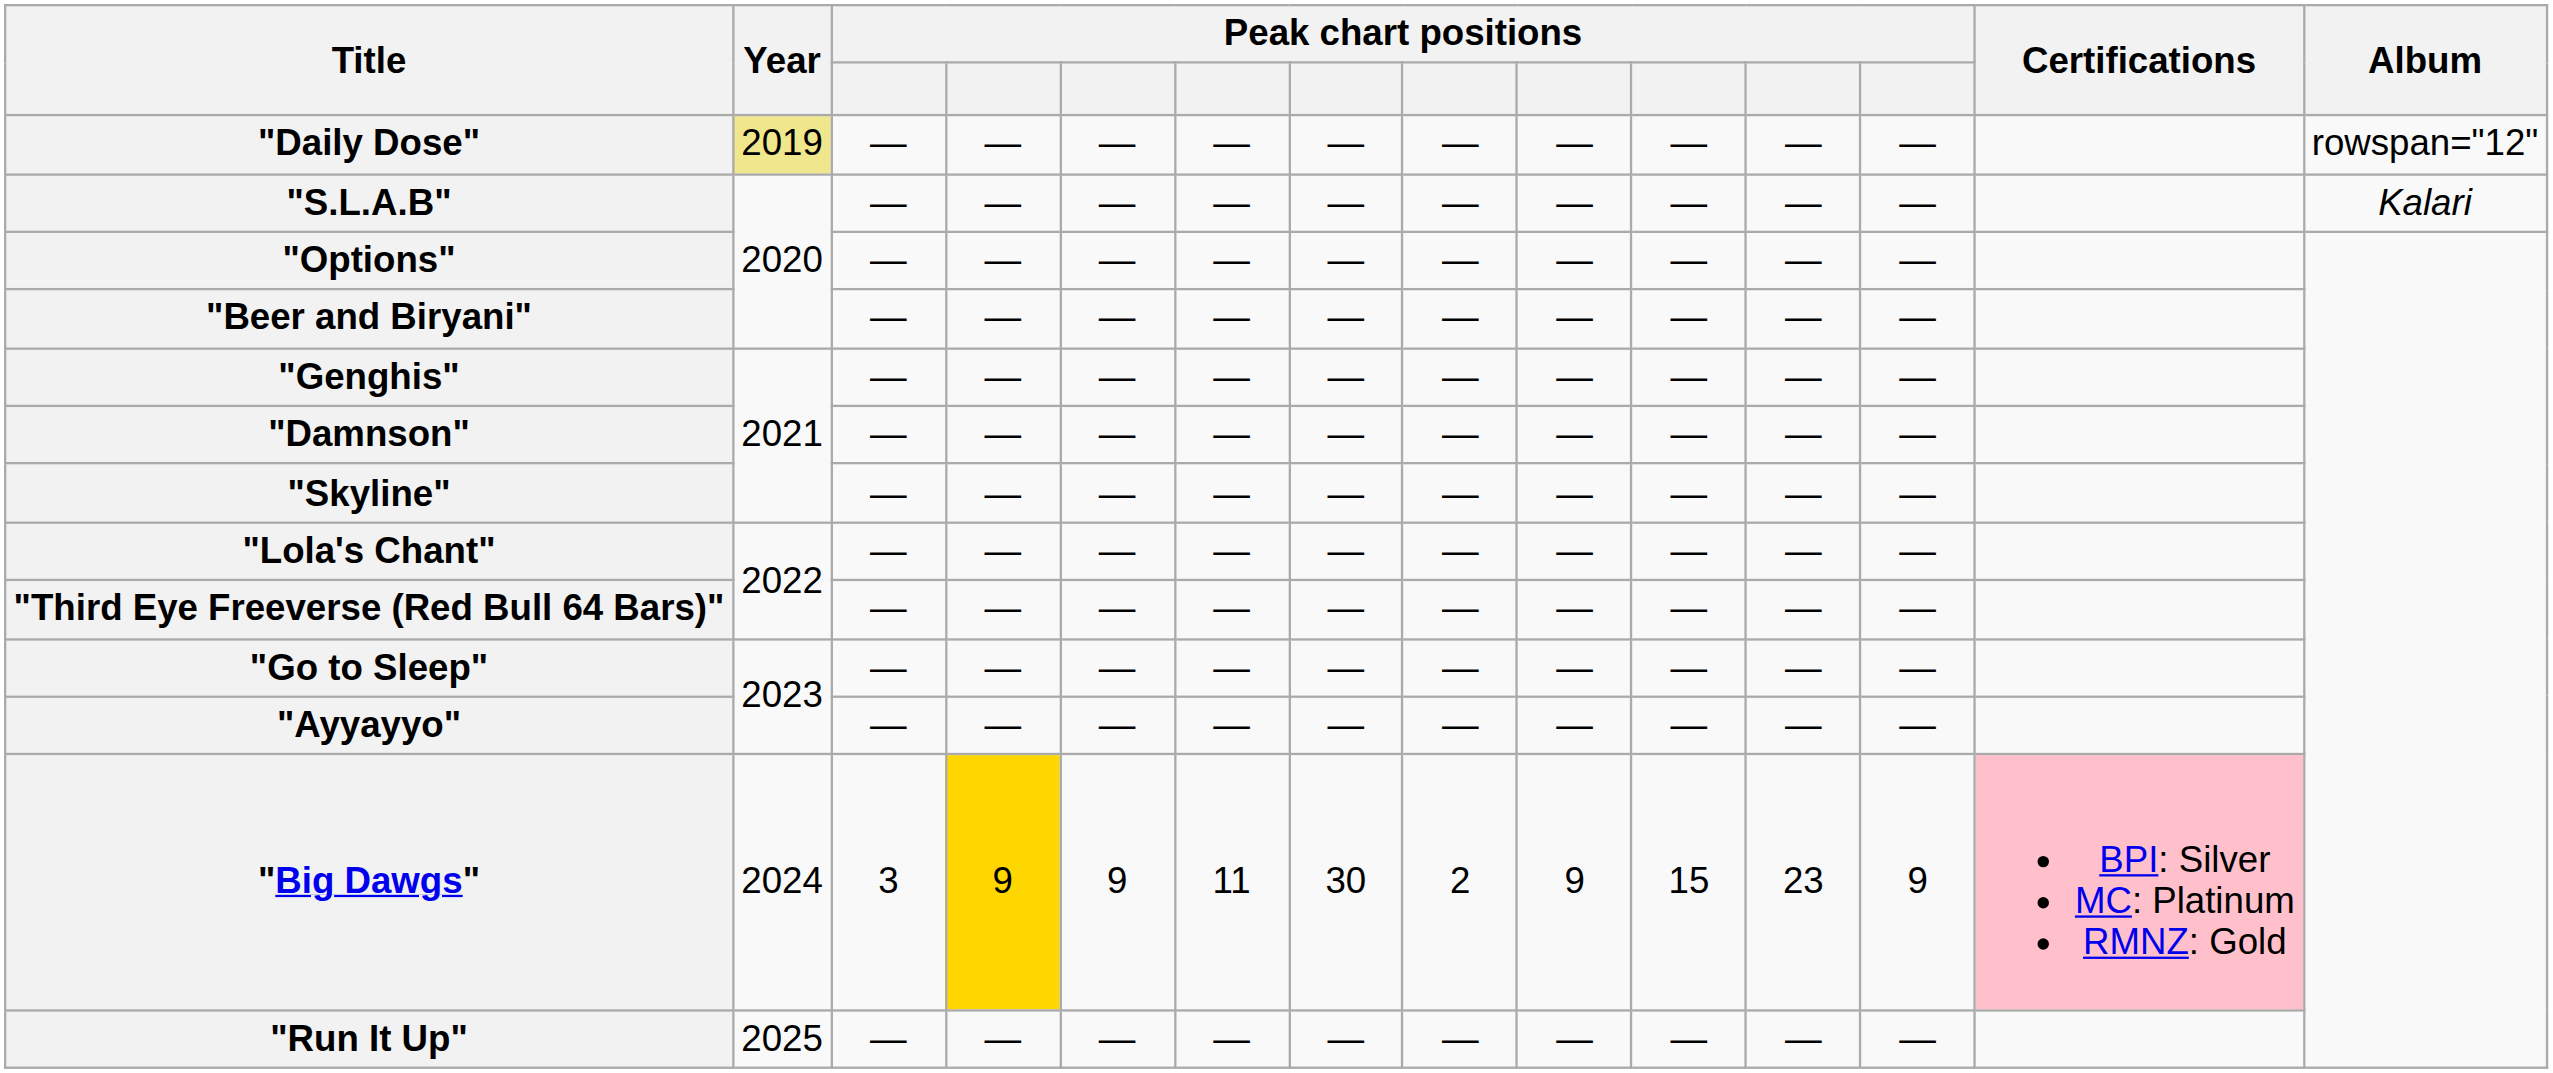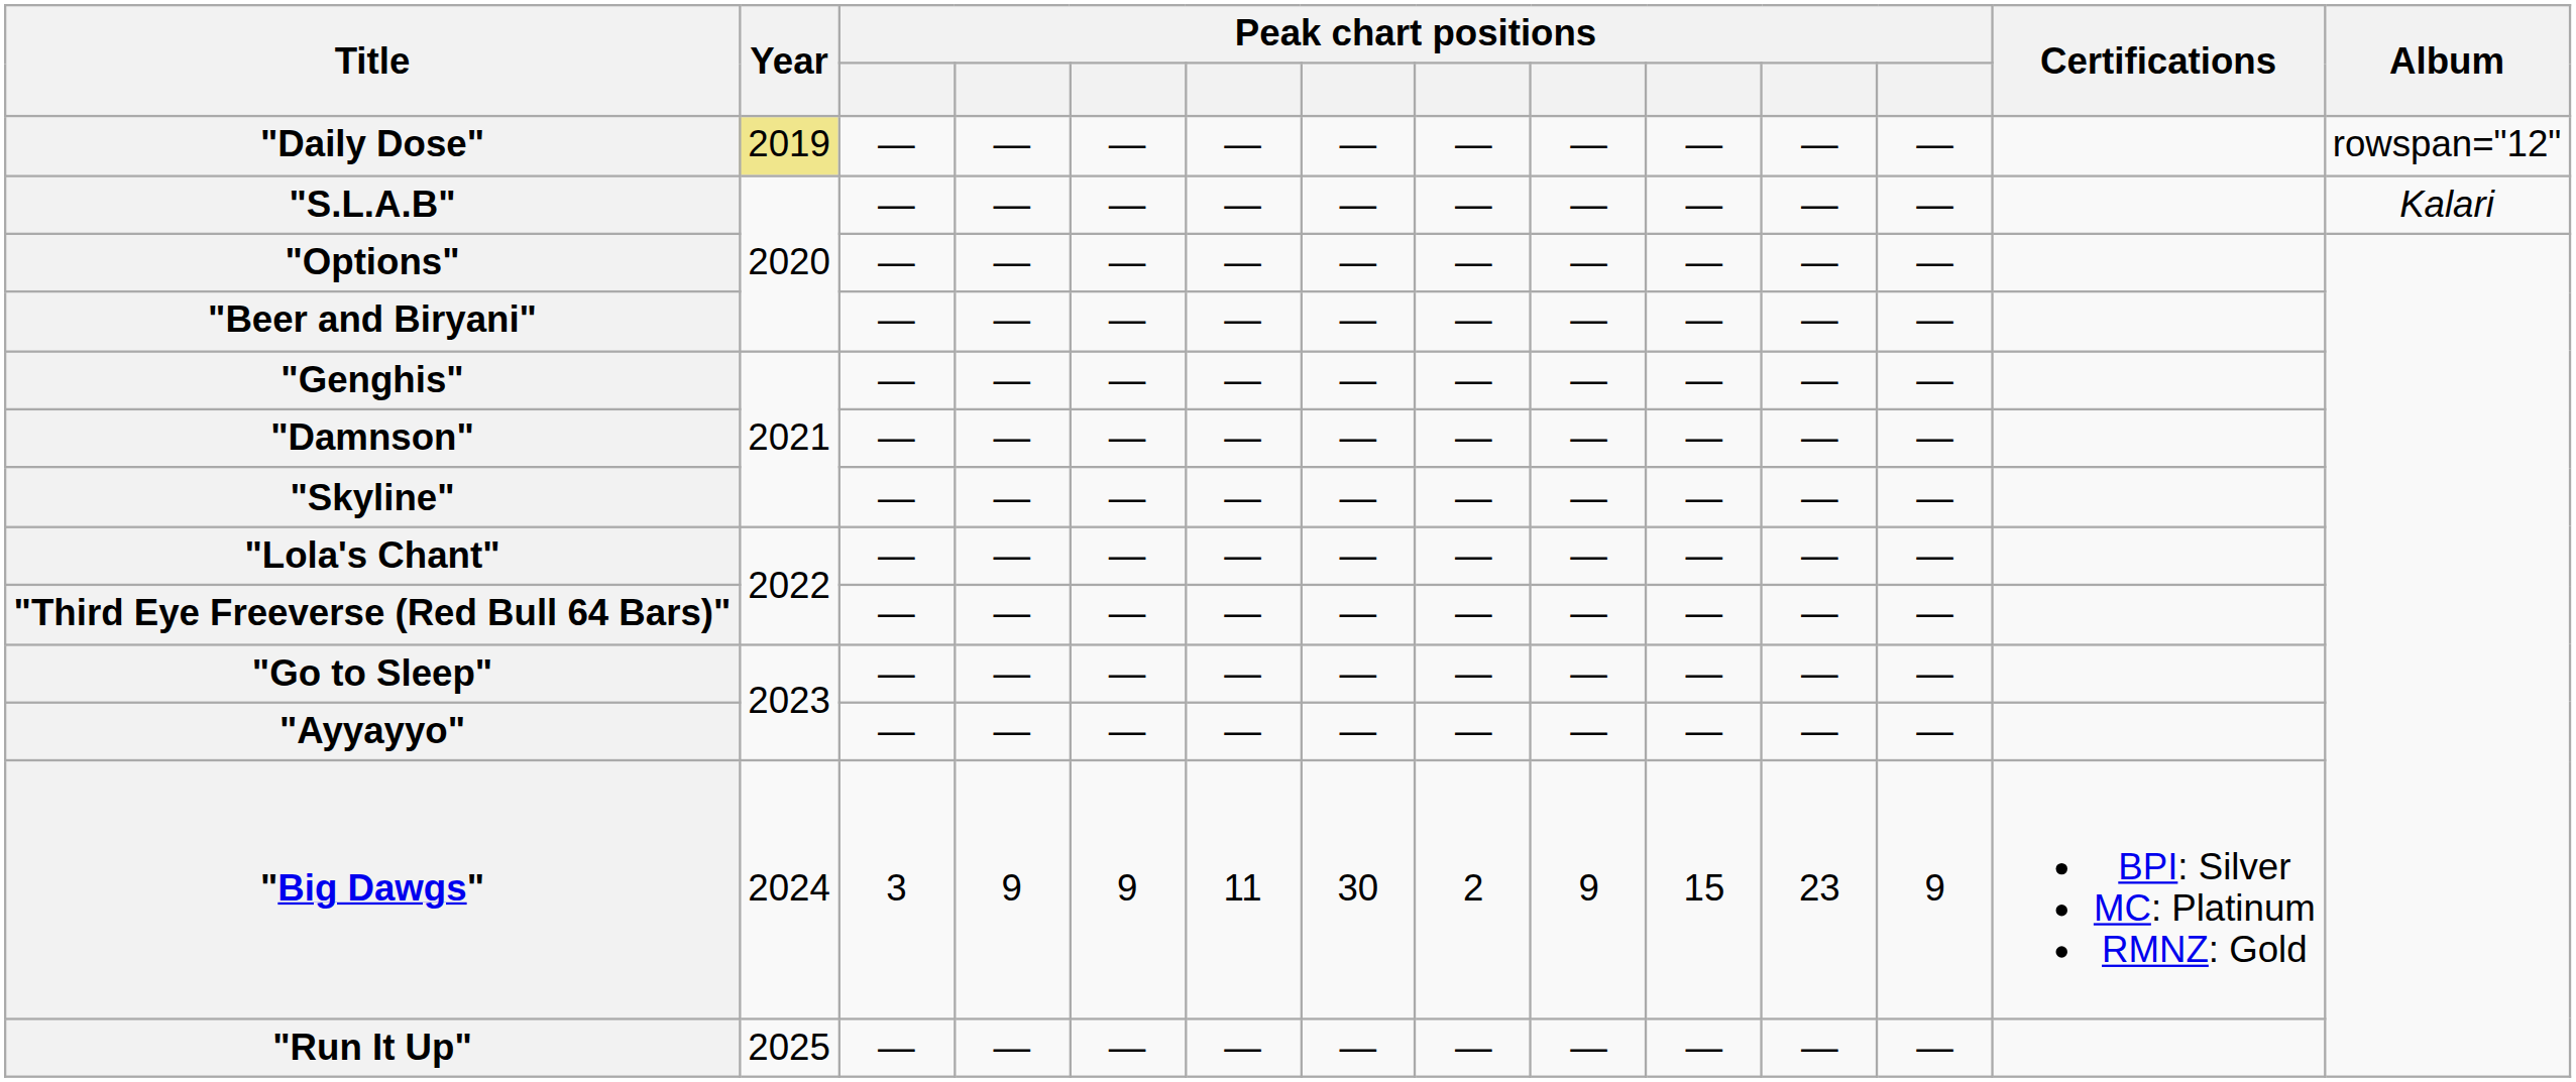"Big Dawgs" | column 4: gold background -> no background
"Big Dawgs" | Certifications: pink background -> no background
